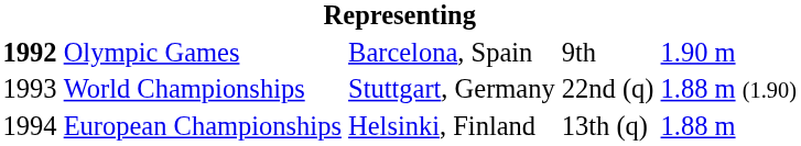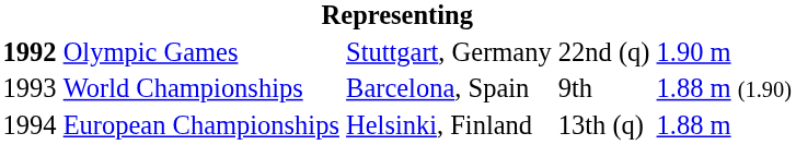Olympic Games | column 3: Barcelona, Spain -> Stuttgart, Germany
Olympic Games | column 4: 9th -> 22nd (q)
World Championships | column 3: Stuttgart, Germany -> Barcelona, Spain
World Championships | column 4: 22nd (q) -> 9th
